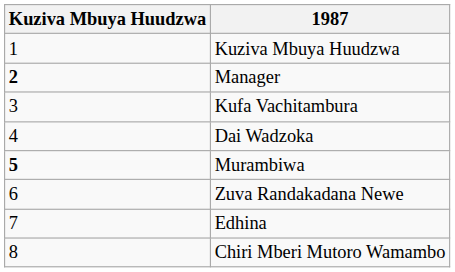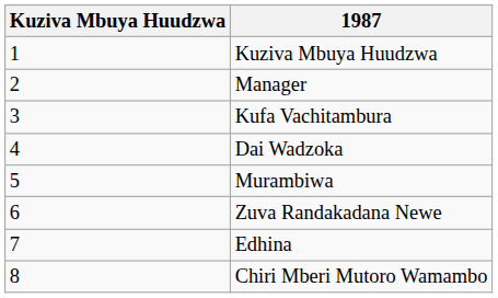Manager | Kuziva Mbuya Huudzwa: bold -> normal
Murambiwa | Kuziva Mbuya Huudzwa: bold -> normal
